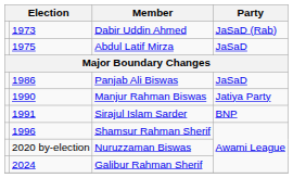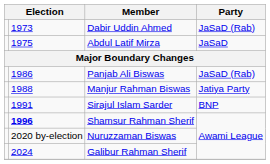Panjab Ali Biswas | Party: JaSaD -> JaSaD (Rab)
Manjur Rahman Biswas | column 2: 1990 -> 1988
Shamsur Rahman Sherif | column 2: normal -> bold
